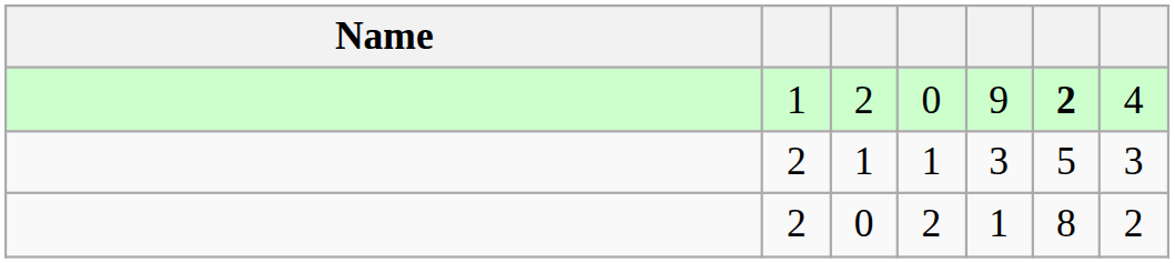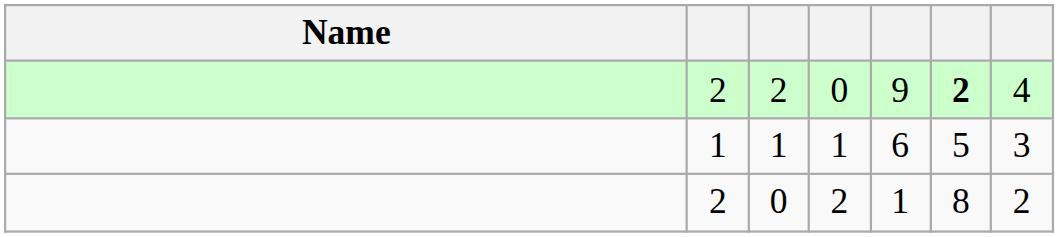row 2 | column 2: 1 -> 2
row 3 | column 2: 2 -> 1
row 3 | column 5: 3 -> 6
